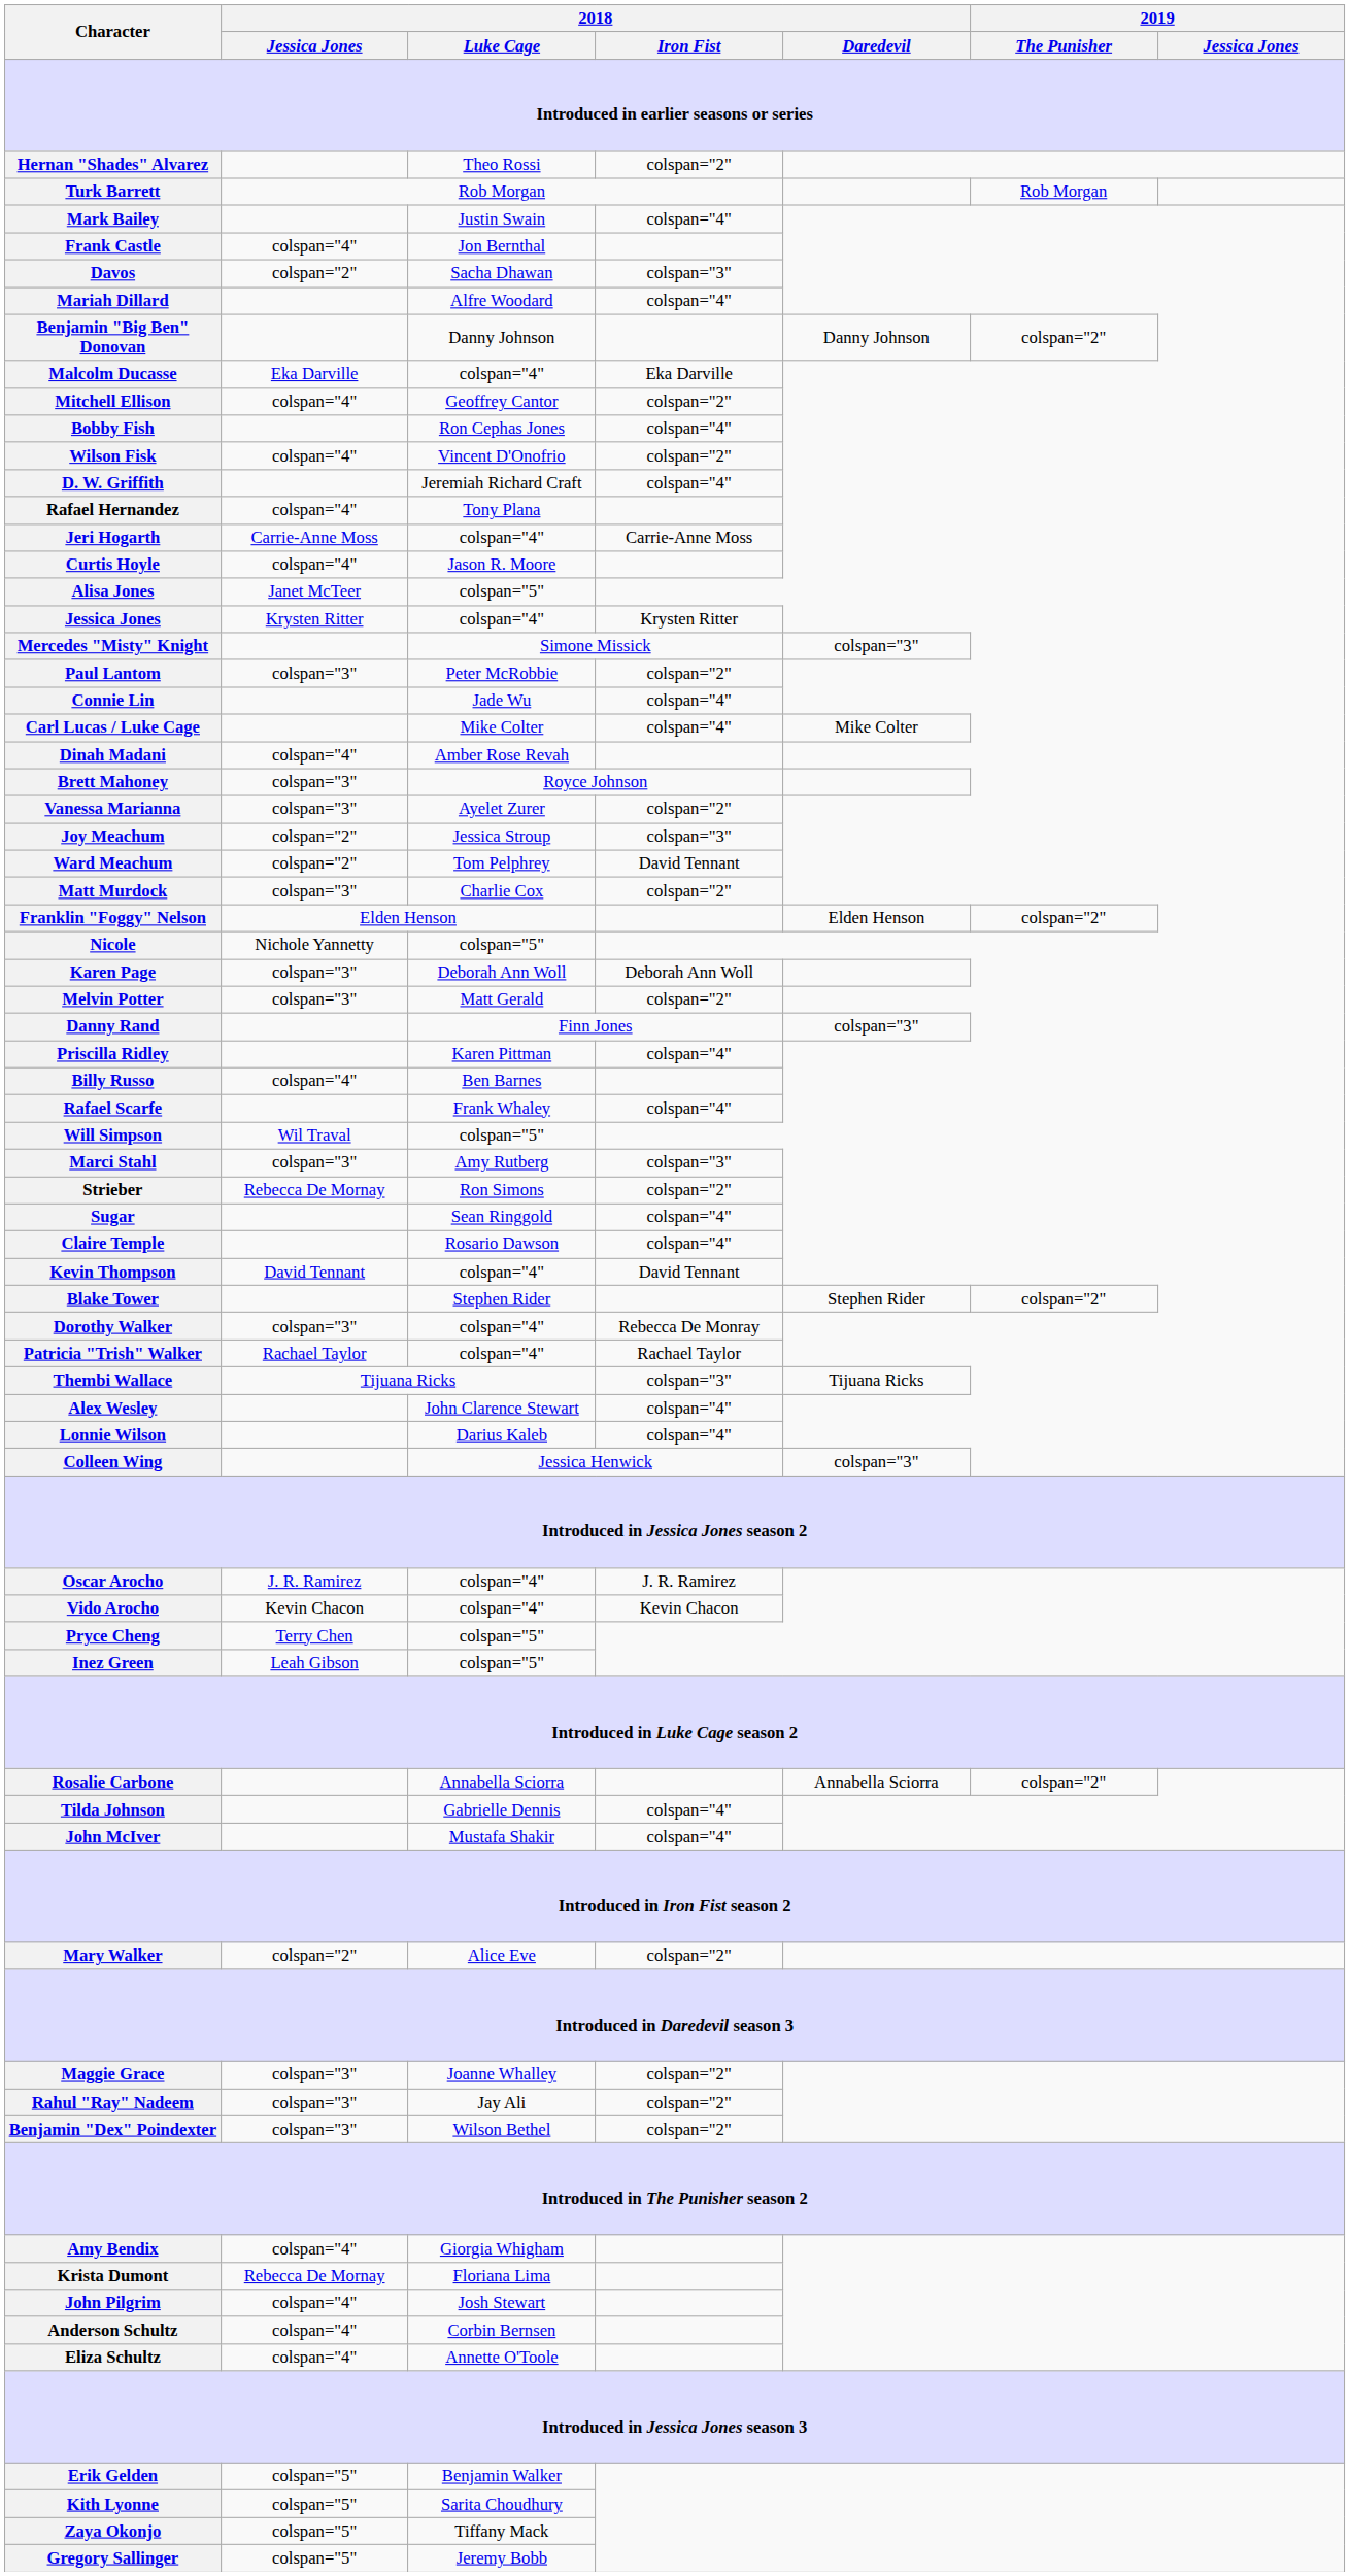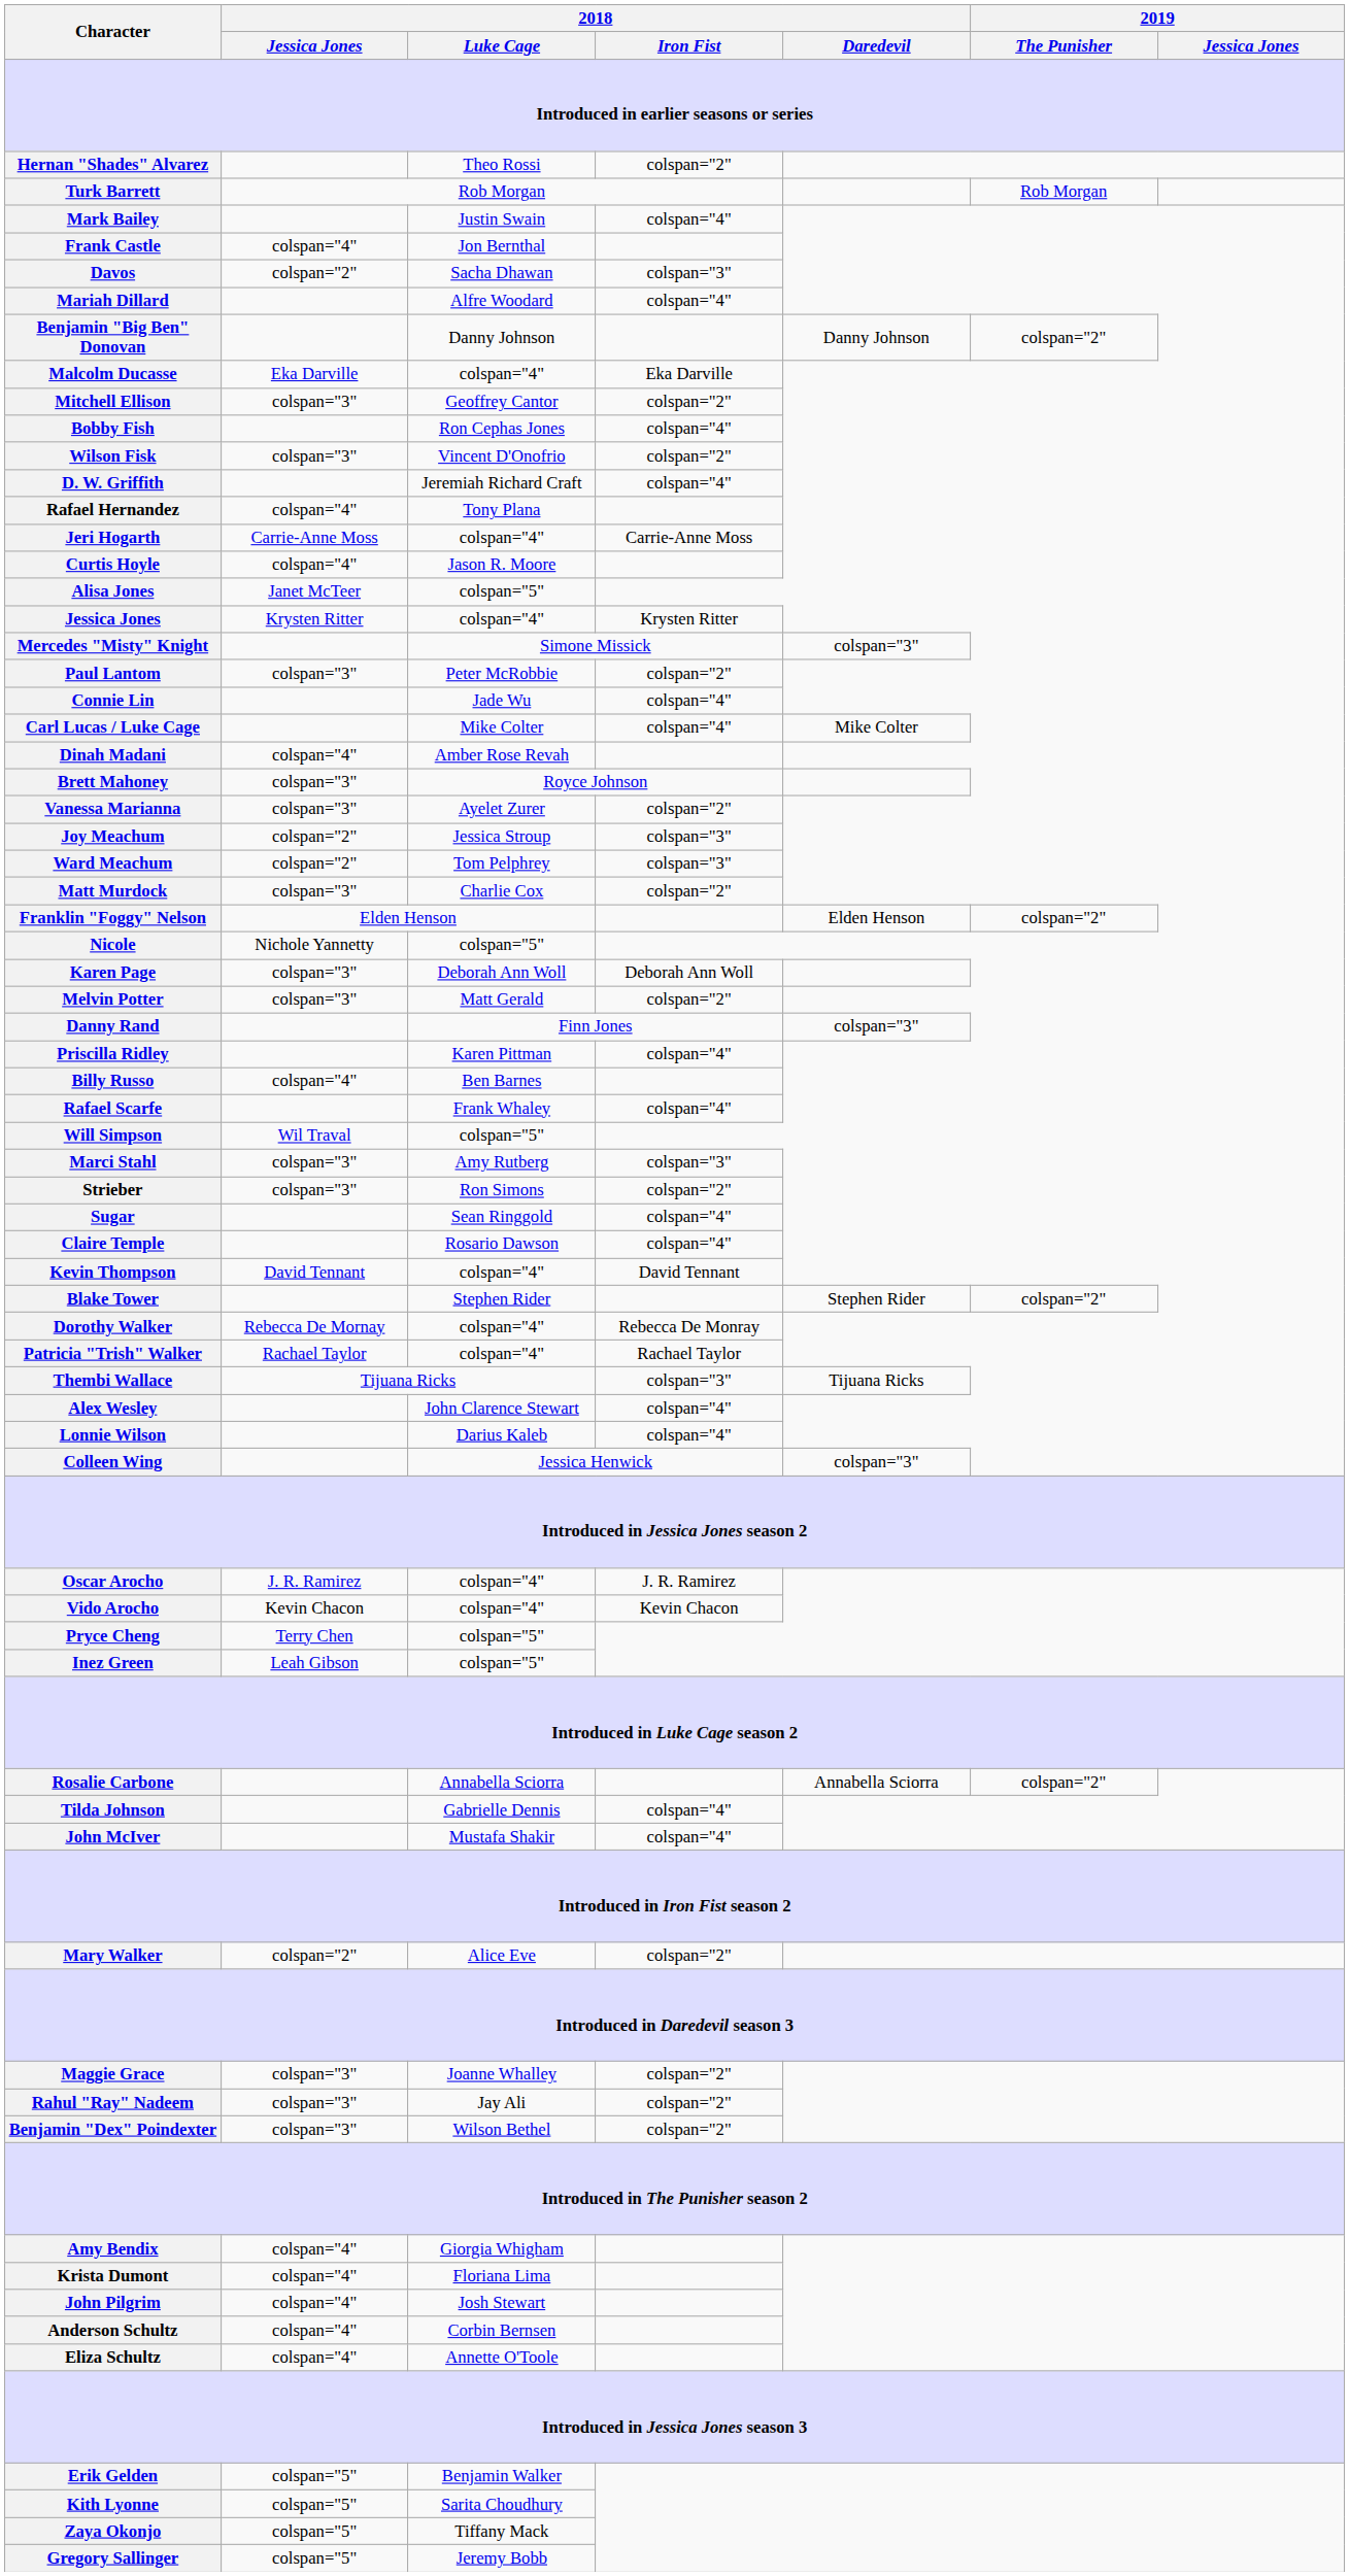Mitchell Ellison | 2018 / Jessica Jones: colspan="4" -> colspan="3"
Wilson Fisk | 2018 / Jessica Jones: colspan="4" -> colspan="3"
Ward Meachum | 2018 / Iron Fist: David Tennant -> colspan="3"
Strieber | 2018 / Jessica Jones: Rebecca De Mornay -> colspan="3"
Dorothy Walker | 2018 / Jessica Jones: colspan="3" -> Rebecca De Mornay
Krista Dumont | 2018 / Jessica Jones: Rebecca De Mornay -> colspan="4"
